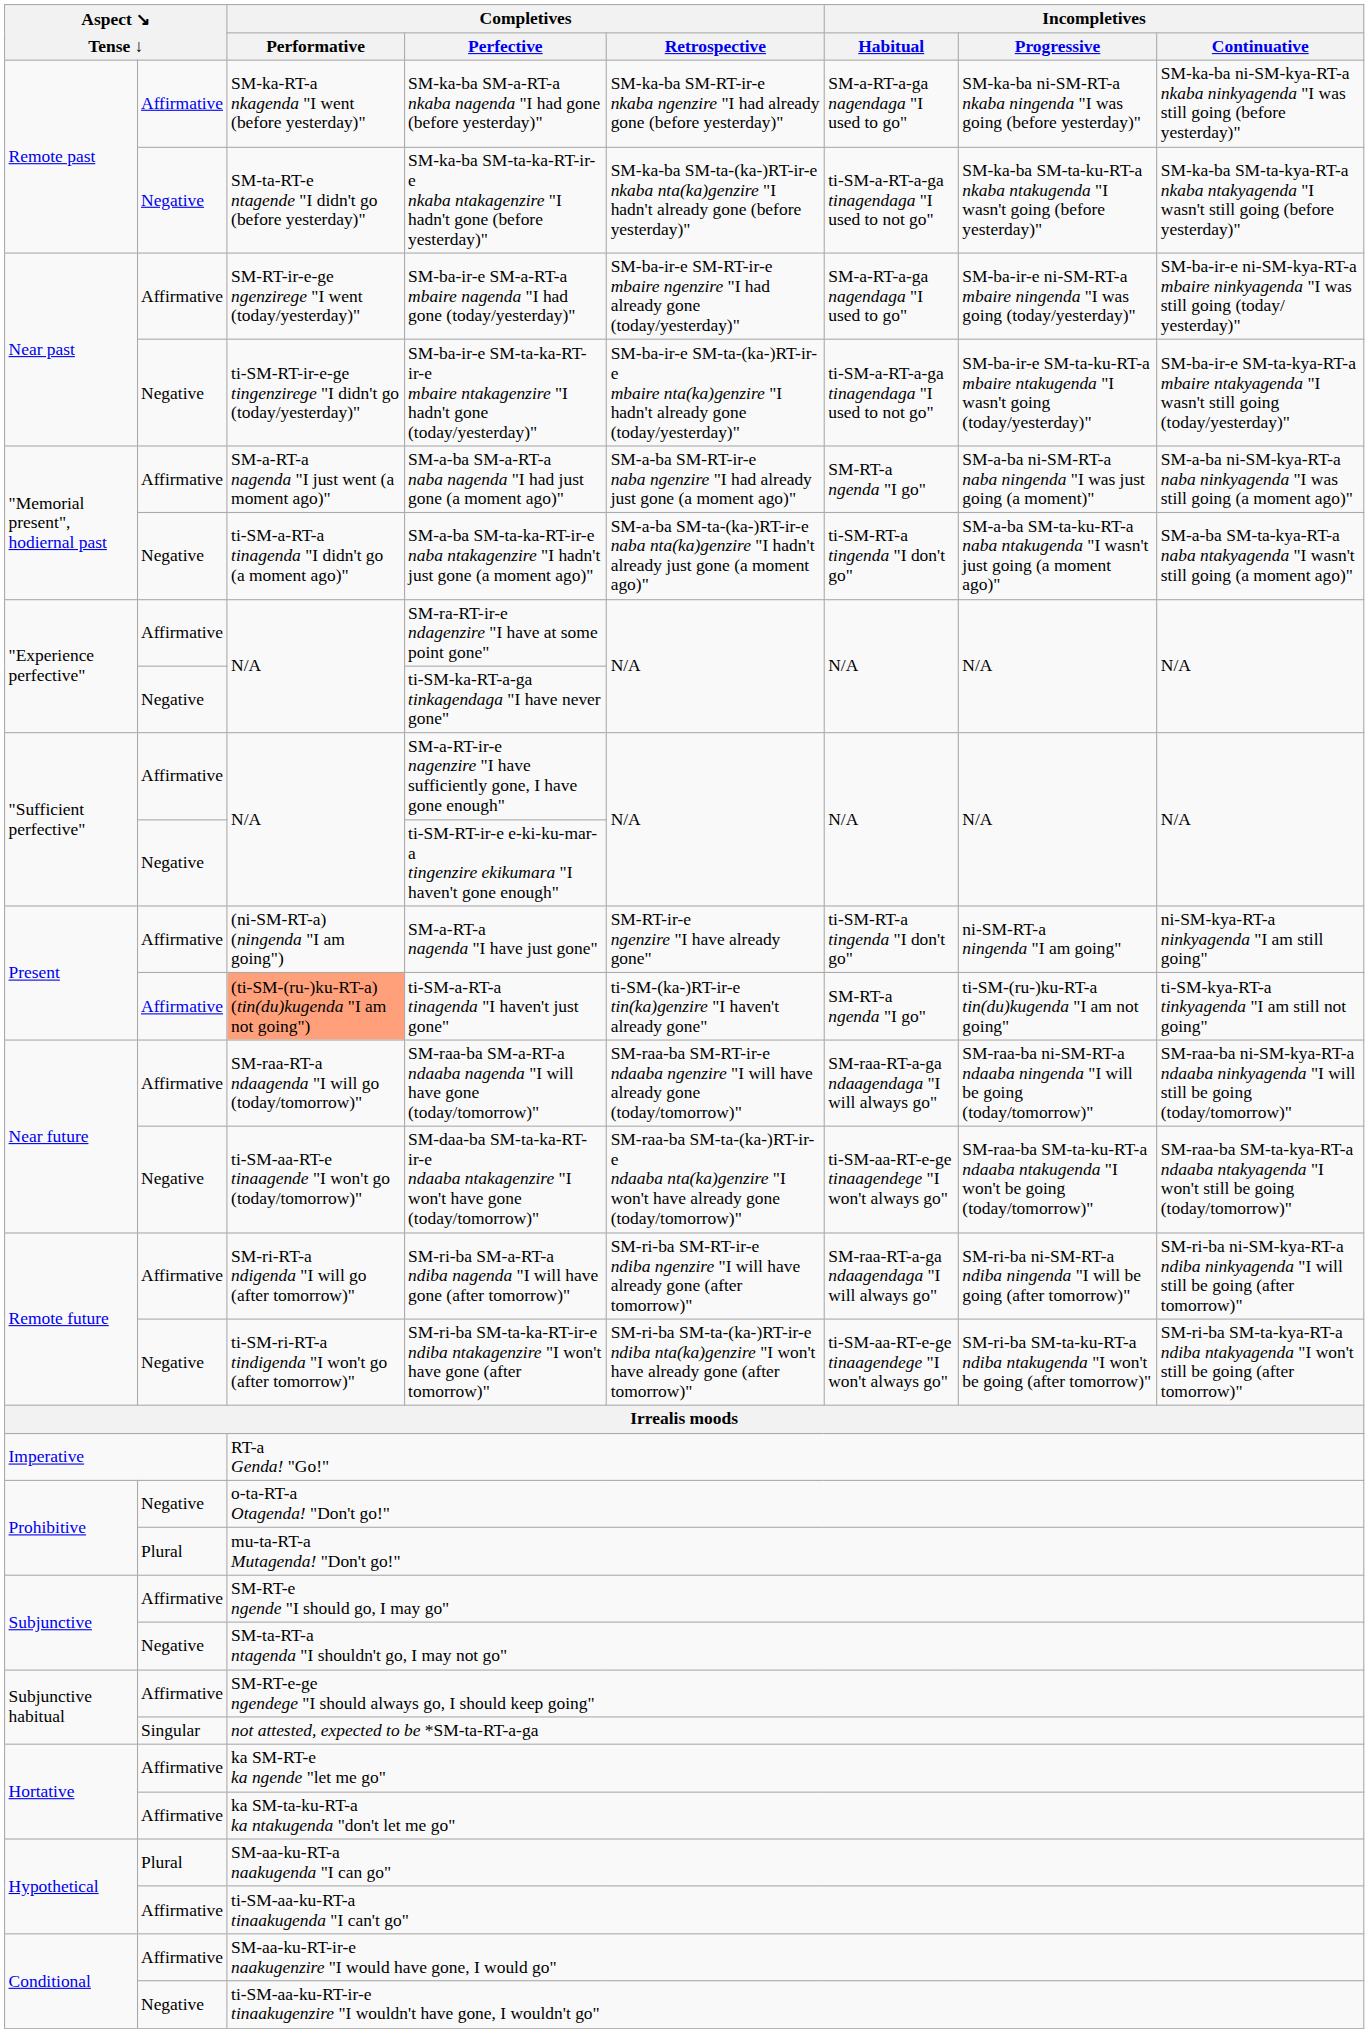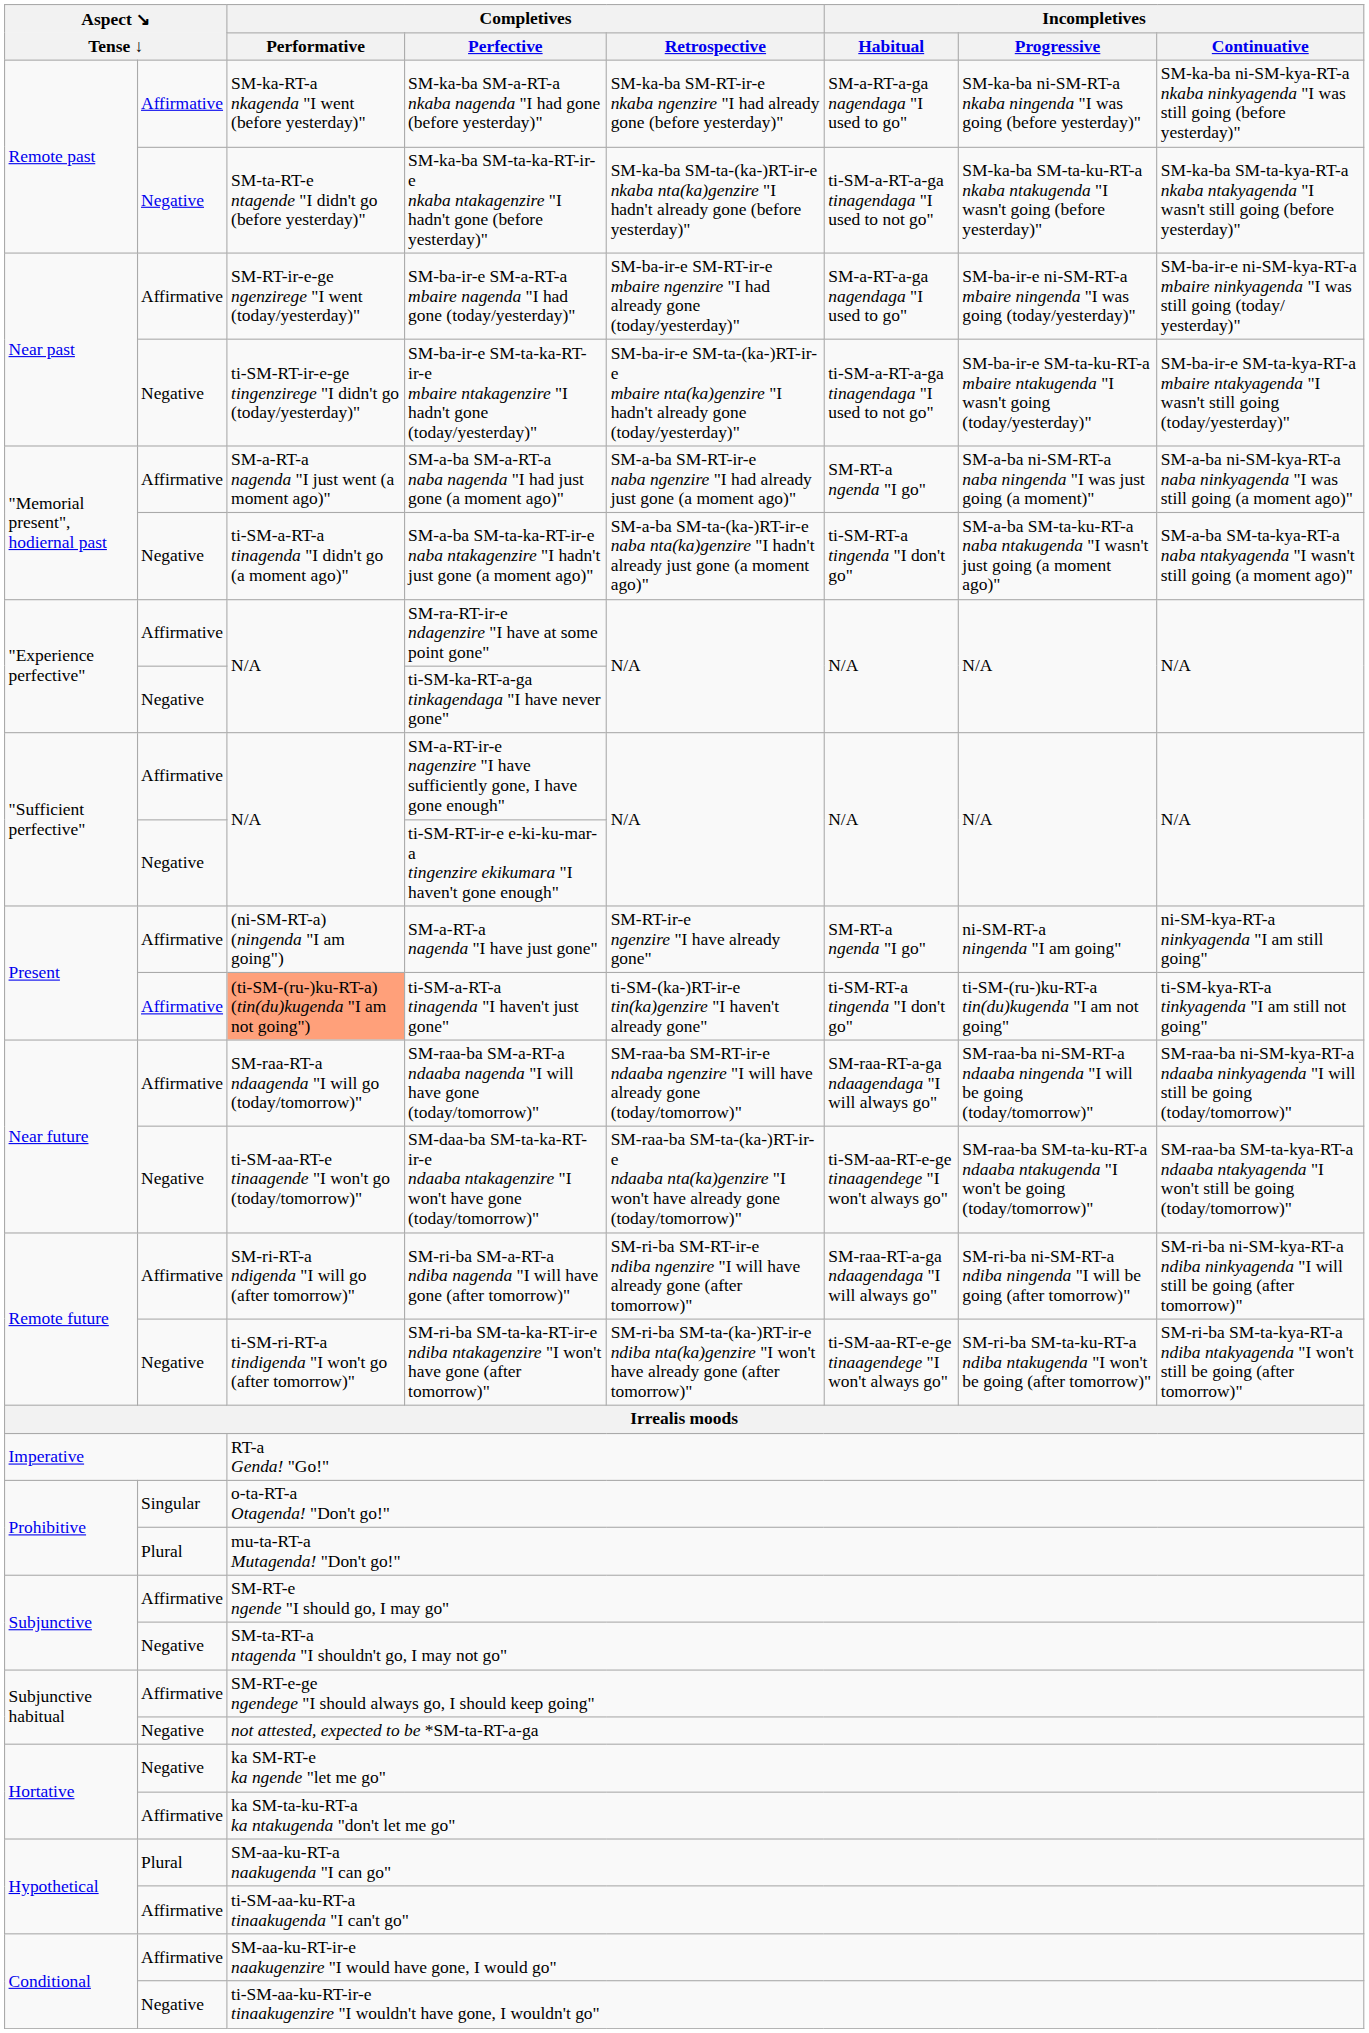SM-a-RT-a nagenda "I have just gone" | Incompletives / Habitual: ti-SM-RT-a tingenda "I don't go" -> SM-RT-a ngenda "I go"
ti-SM-a-RT-a tinagenda "I haven't just gone" | Incompletives / Habitual: SM-RT-a ngenda "I go" -> ti-SM-RT-a tingenda "I don't go"
o-ta-RT-a Otagenda! "Don't go!" | column 2: Negative -> Singular
not attested, expected to be *SM-ta-RT-a-ga | column 2: Singular -> Negative
ka SM-RT-e ka ngende "let me go" | column 2: Affirmative -> Negative
